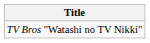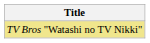row 2 | column 1: no background -> khaki background
